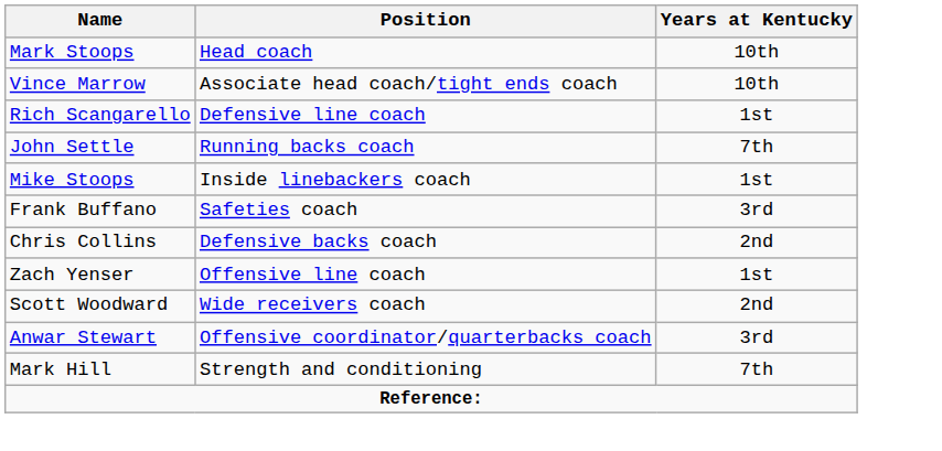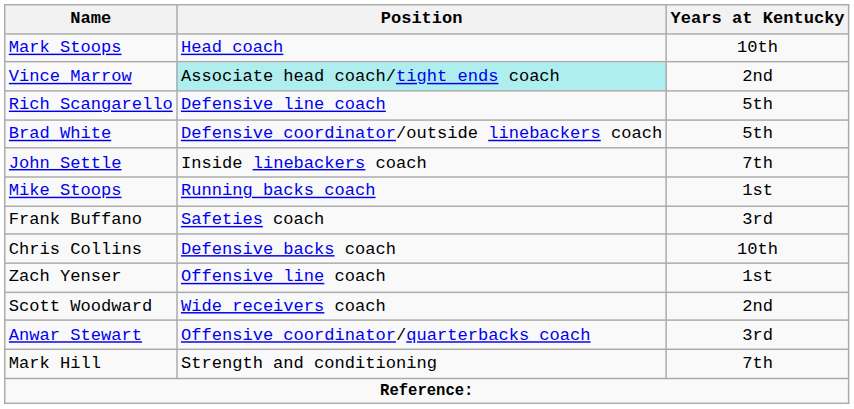Vince Marrow | Position: no background -> paleturquoise background
Vince Marrow | Years at Kentucky: 10th -> 2nd
Rich Scangarello | Years at Kentucky: 1st -> 5th
+ row: Brad White | Defensive coordinator/outside linebackers coach | 5th
John Settle | Position: Running backs coach -> Inside linebackers coach
Mike Stoops | Position: Inside linebackers coach -> Running backs coach
Chris Collins | Years at Kentucky: 2nd -> 10th
